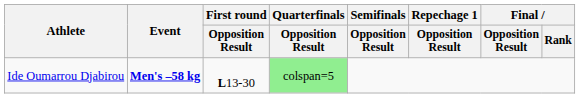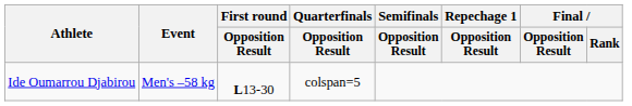Ide Oumarrou Djabirou | Event: bold -> normal
Ide Oumarrou Djabirou | Quarterfinals / Opposition Result: lightgreen background -> no background
